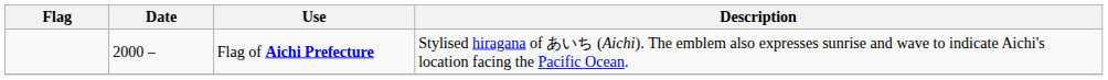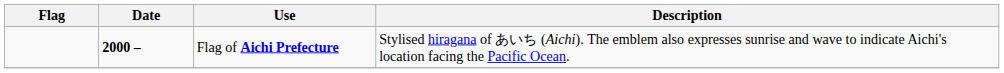Flag of Aichi Prefecture | Date: normal -> bold
